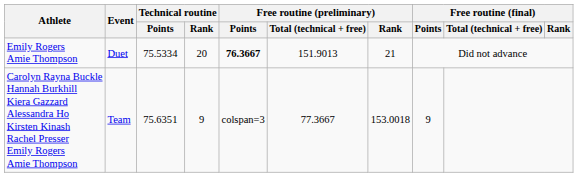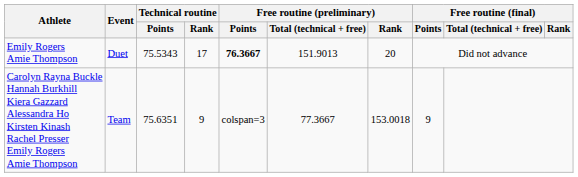Emily Rogers Amie Thompson | Technical routine / Points: 75.5334 -> 75.5343
Emily Rogers Amie Thompson | Technical routine / Rank: 20 -> 17
Emily Rogers Amie Thompson | Free routine (preliminary) / Rank: 21 -> 20
